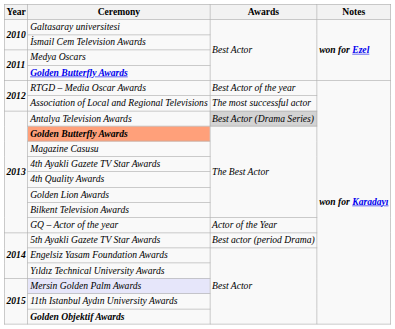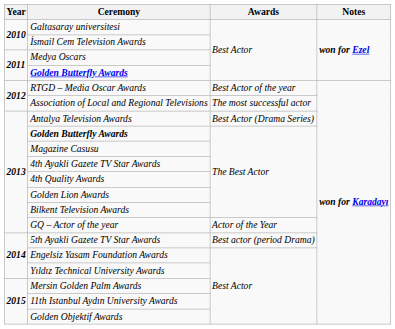Antalya Television Awards | Awards: lightgrey background -> no background
Golden Butterfly Awards / The Best Actor | Ceremony: lightsalmon background -> no background
Mersin Golden Palm Awards | Ceremony: lavender background -> no background
Golden Objektif Awards | Ceremony: bold -> normal
